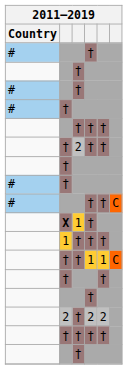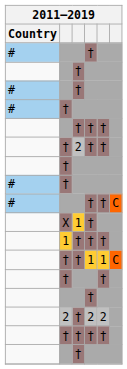X | column 2: bold -> normal
